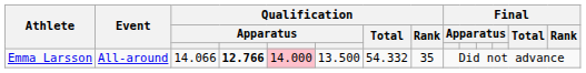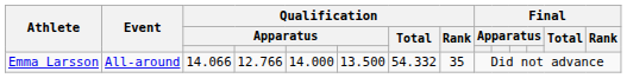row 4 | column 4: bold -> normal
row 4 | column 5: pink background -> no background
